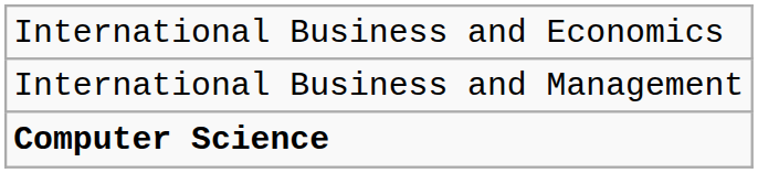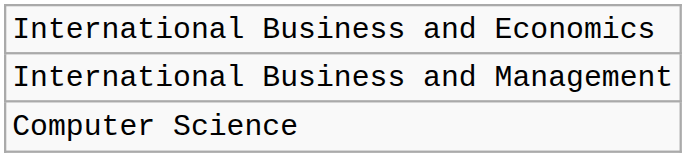row 3 | column 1: bold -> normal
